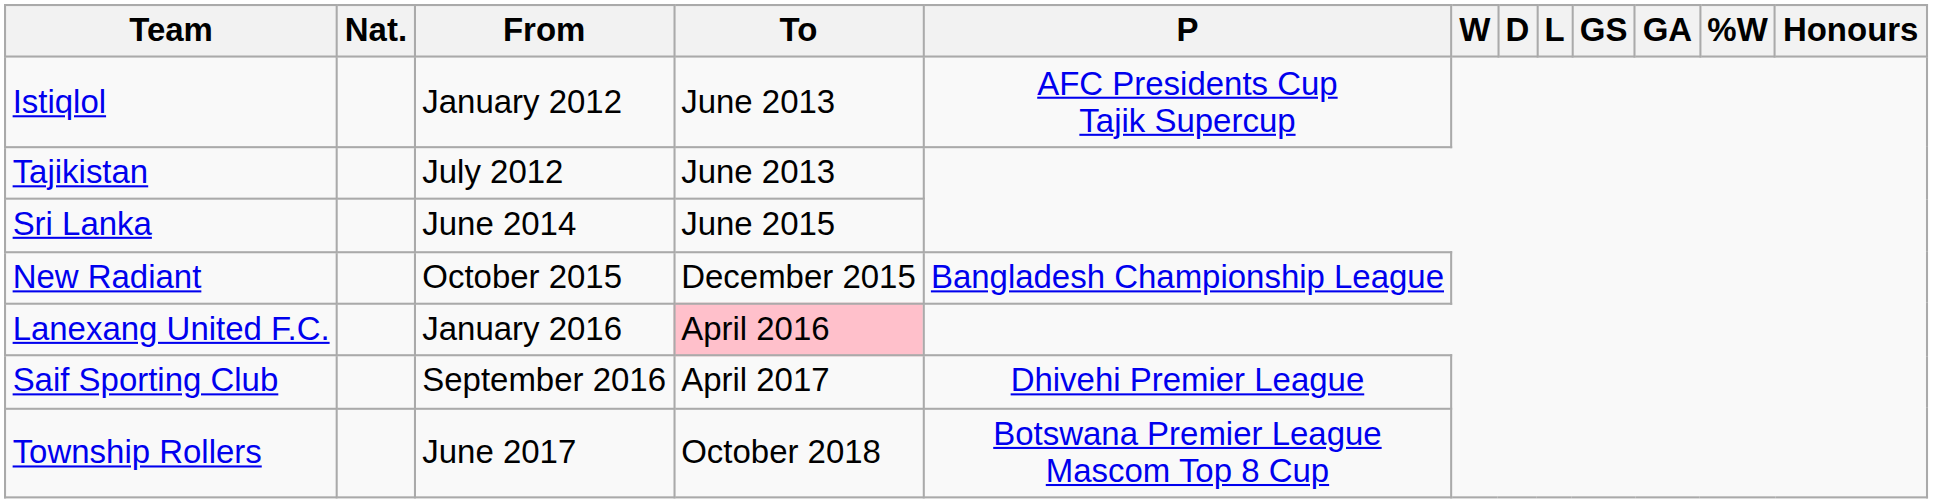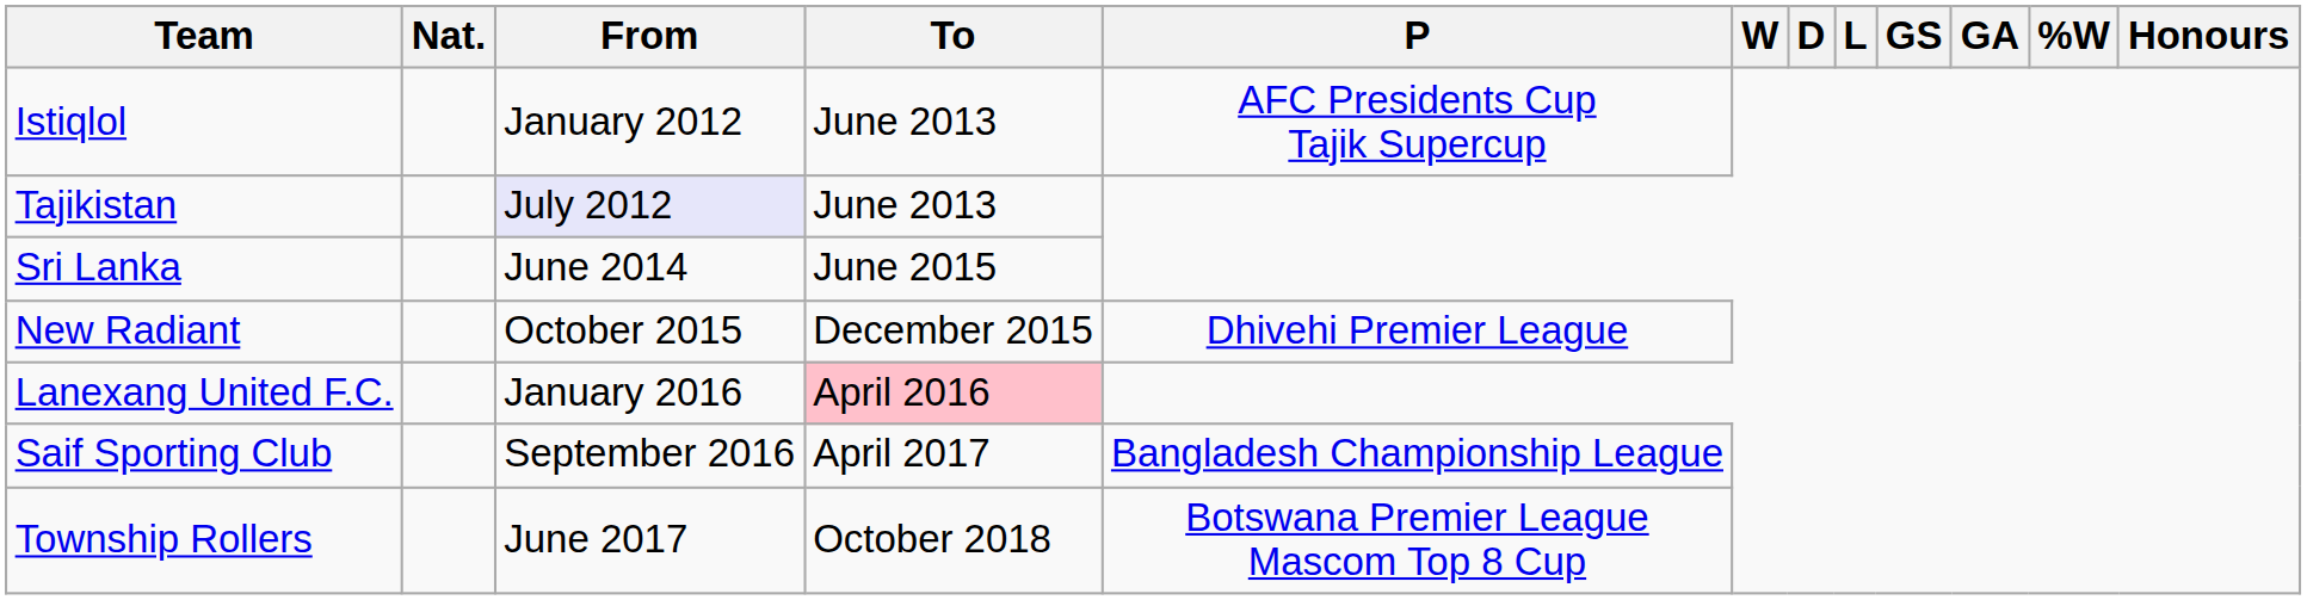Tajikistan | From: no background -> lavender background
New Radiant | P: Bangladesh Championship League -> Dhivehi Premier League
Saif Sporting Club | P: Dhivehi Premier League -> Bangladesh Championship League
